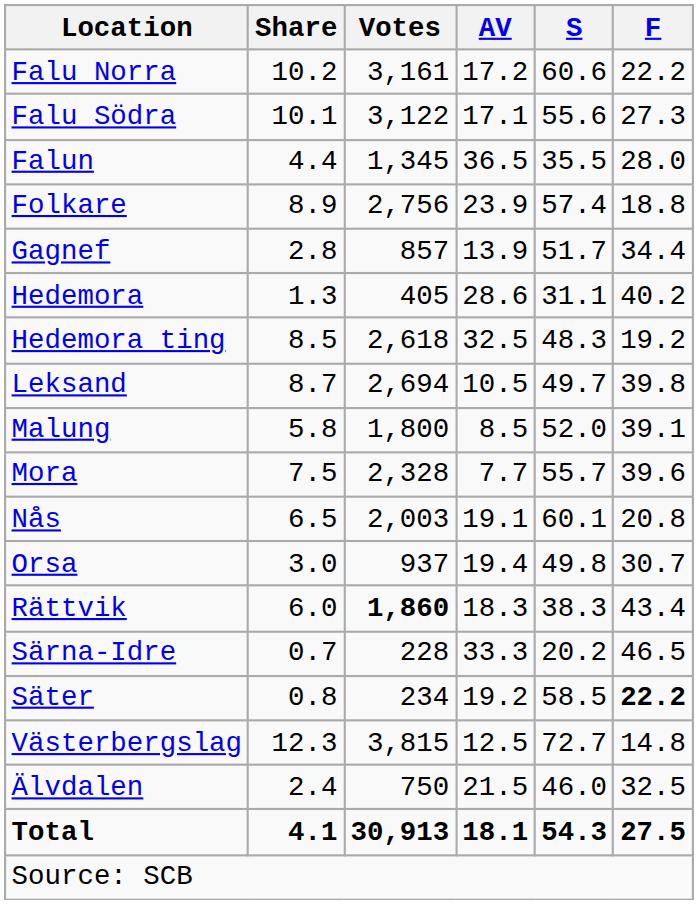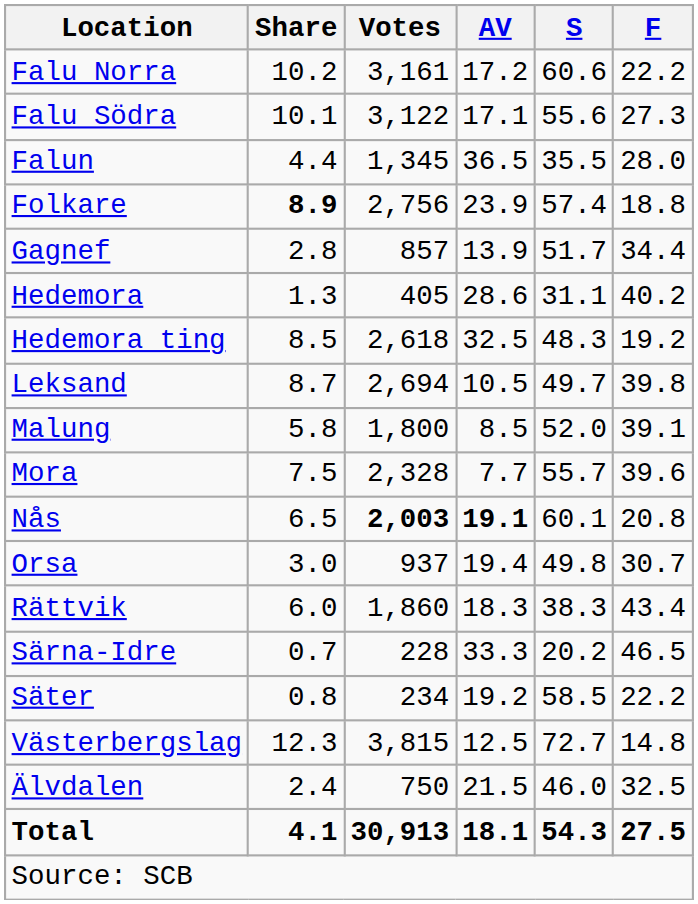Folkare | Share: normal -> bold
Nås | Votes: normal -> bold
Nås | AV: normal -> bold
Rättvik | Votes: bold -> normal
Säter | F: bold -> normal
